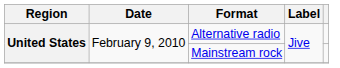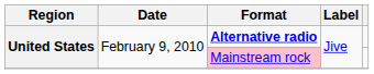Alternative radio | Format: normal -> bold
Mainstream rock | Format: no background -> pink background
